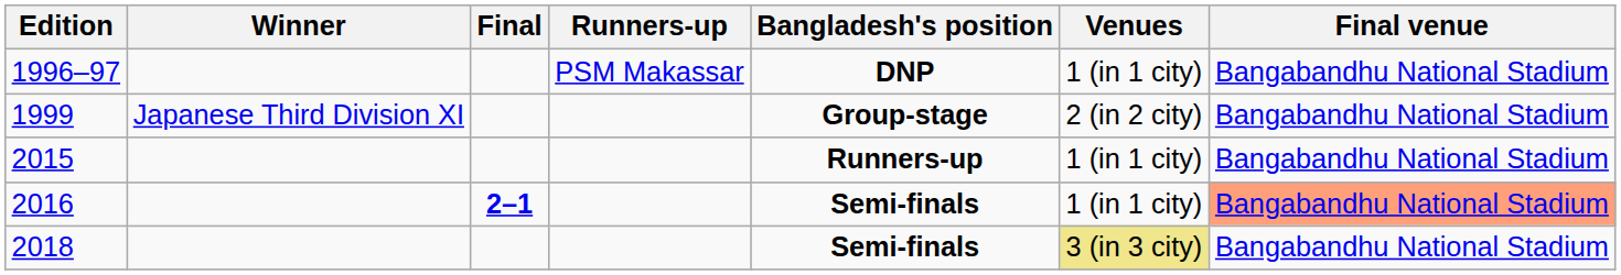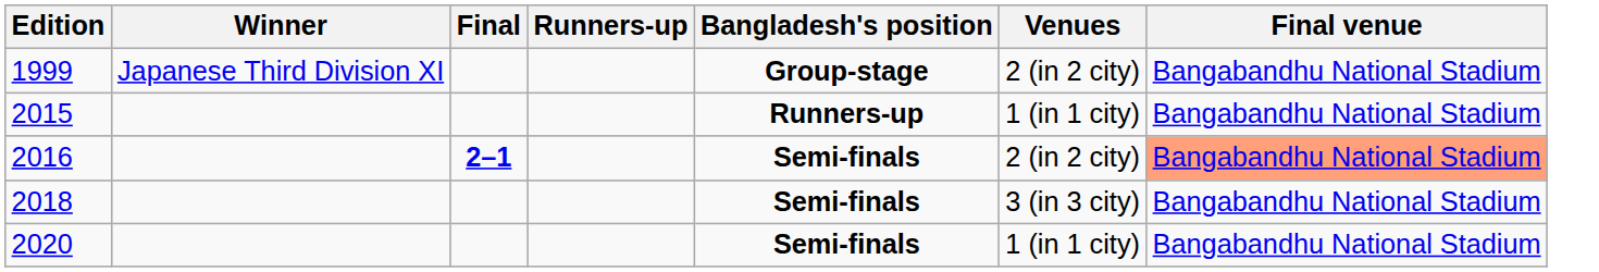- row: 1996–97 | PSM Makassar | DNP | 1 (in 1 city) | Bangabandhu National Stadium
2016 | Venues: 1 (in 1 city) -> 2 (in 2 city)
2018 | Venues: khaki background -> no background
+ row: 2020 | Semi-finals | 1 (in 1 city) | Bangabandhu National Stadium
